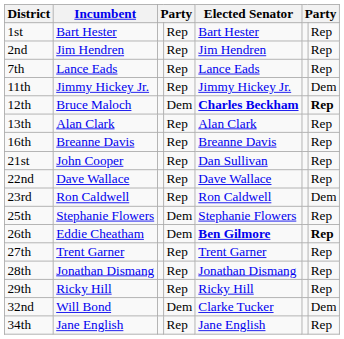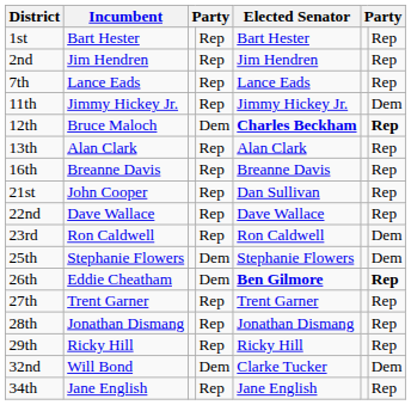25th | column 7: Rep -> Dem
